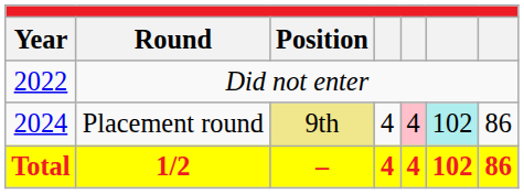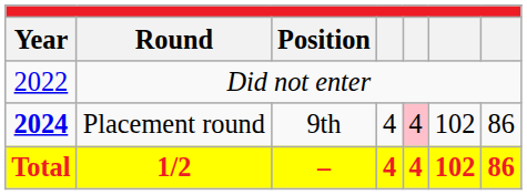Placement round | Year: normal -> bold
Placement round | Position: khaki background -> no background
Placement round | column 6: paleturquoise background -> no background
